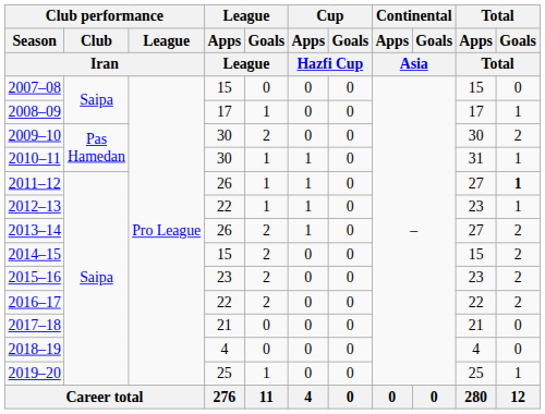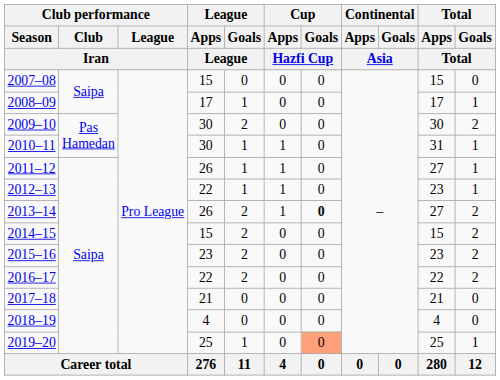2011–12 | Total / Goals / Total: bold -> normal
2013–14 | Cup / Goals / Hazfi Cup: normal -> bold
2019–20 | Cup / Goals / Hazfi Cup: no background -> lightsalmon background
